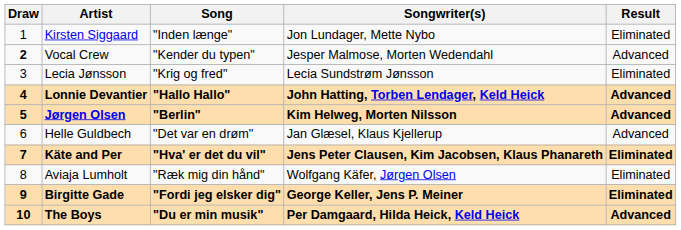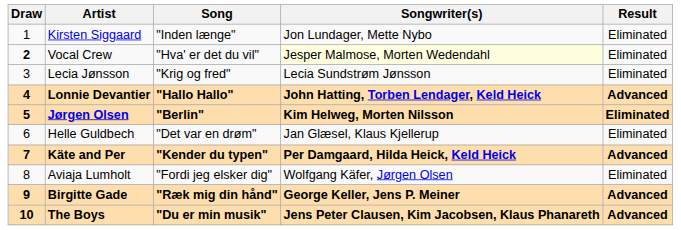Vocal Crew | Song: "Kender du typen" -> "Hva' er det du vil"
Vocal Crew | Songwriter(s): no background -> lightyellow background
Vocal Crew | Result: Advanced -> Eliminated
Jørgen Olsen | Result: Advanced -> Eliminated
Helle Guldbech | Result: Advanced -> Eliminated
Käte and Per | Song: "Hva' er det du vil" -> "Kender du typen"
Käte and Per | Songwriter(s): Jens Peter Clausen, Kim Jacobsen, Klaus Phanareth -> Per Damgaard, Hilda Heick, Keld Heick
Käte and Per | Result: Eliminated -> Advanced
Aviaja Lumholt | Song: "Ræk mig din hånd" -> "Fordi jeg elsker dig"
Birgitte Gade | Song: "Fordi jeg elsker dig" -> "Ræk mig din hånd"
Birgitte Gade | Result: Eliminated -> Advanced
The Boys | Songwriter(s): Per Damgaard, Hilda Heick, Keld Heick -> Jens Peter Clausen, Kim Jacobsen, Klaus Phanareth
